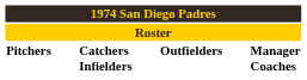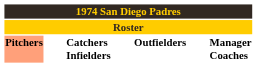Pitchers | column 1: no background -> lightsalmon background
